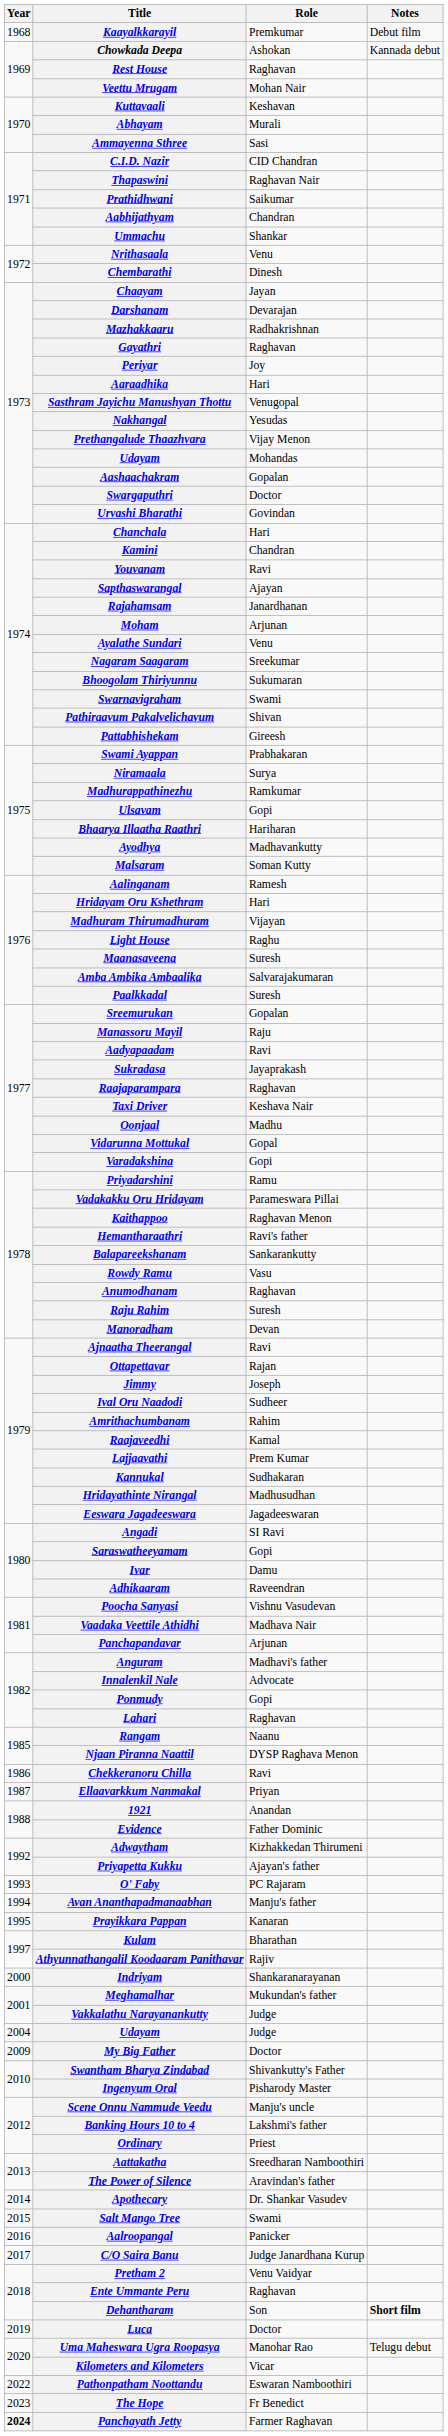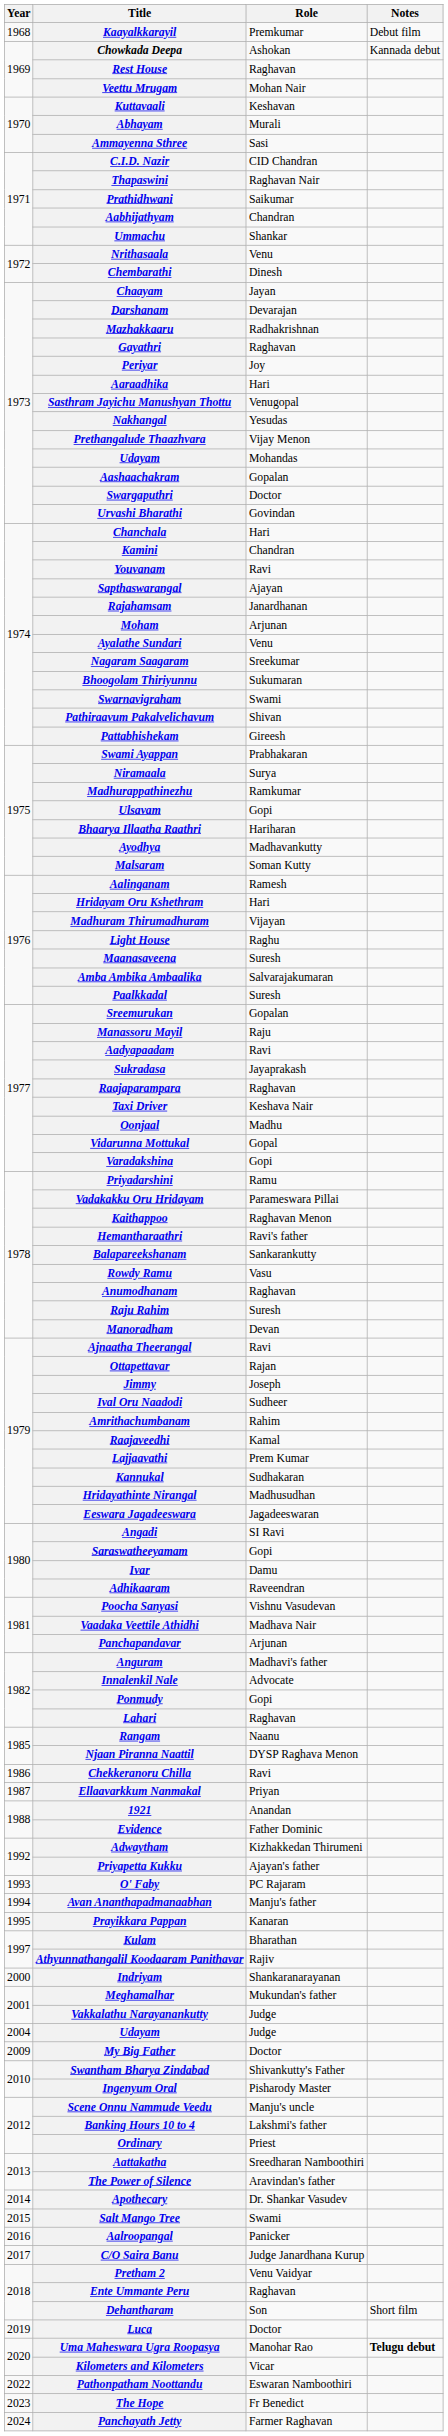Dehantharam | Notes: bold -> normal
Uma Maheswara Ugra Roopasya | Notes: normal -> bold
Panchayath Jetty | Year: bold -> normal
